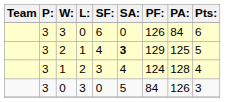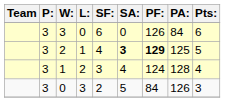row 3 | PF:: normal -> bold
row 5 | SF:: 0 -> 2
